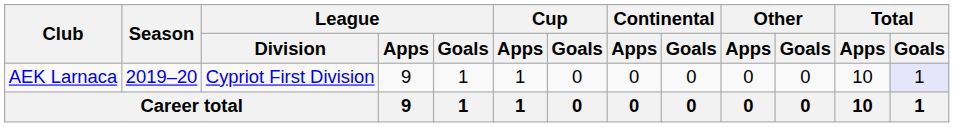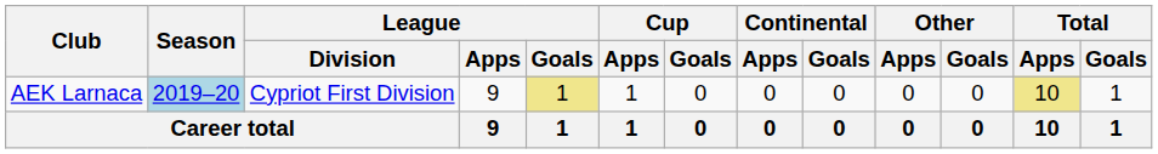AEK Larnaca | Season: no background -> lightblue background
AEK Larnaca | League / Goals: no background -> khaki background
AEK Larnaca | Total / Apps: no background -> khaki background
AEK Larnaca | Total / Goals: lavender background -> no background
